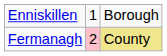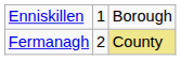Fermanagh | column 2: pink background -> no background
